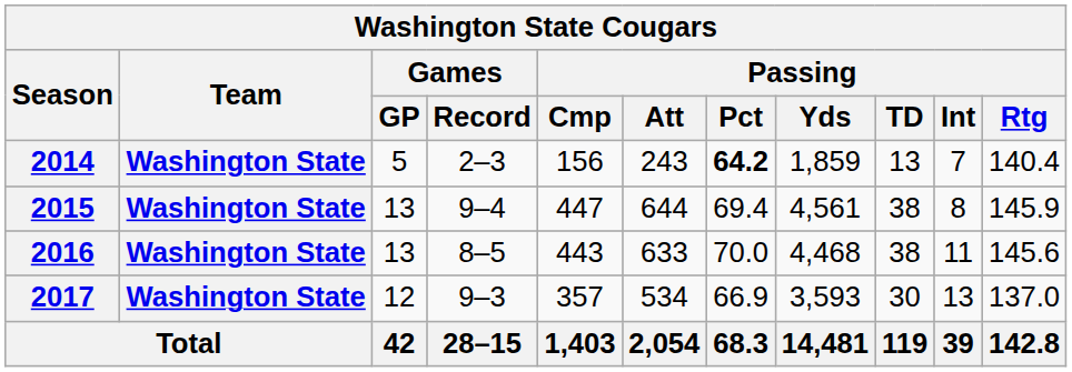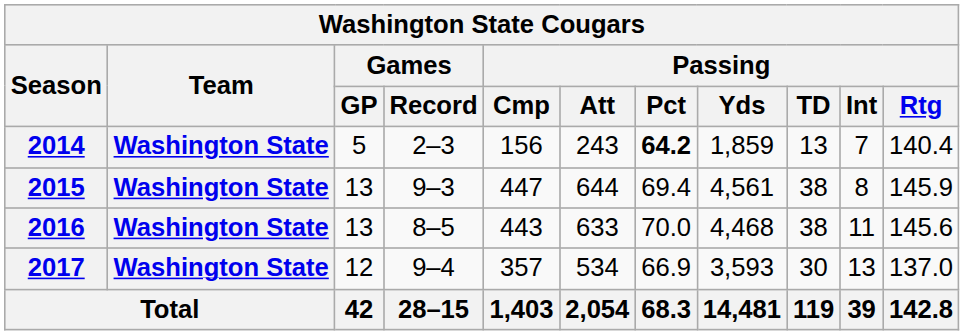2015 | Games / Record: 9–4 -> 9–3
2017 | Games / Record: 9–3 -> 9–4
